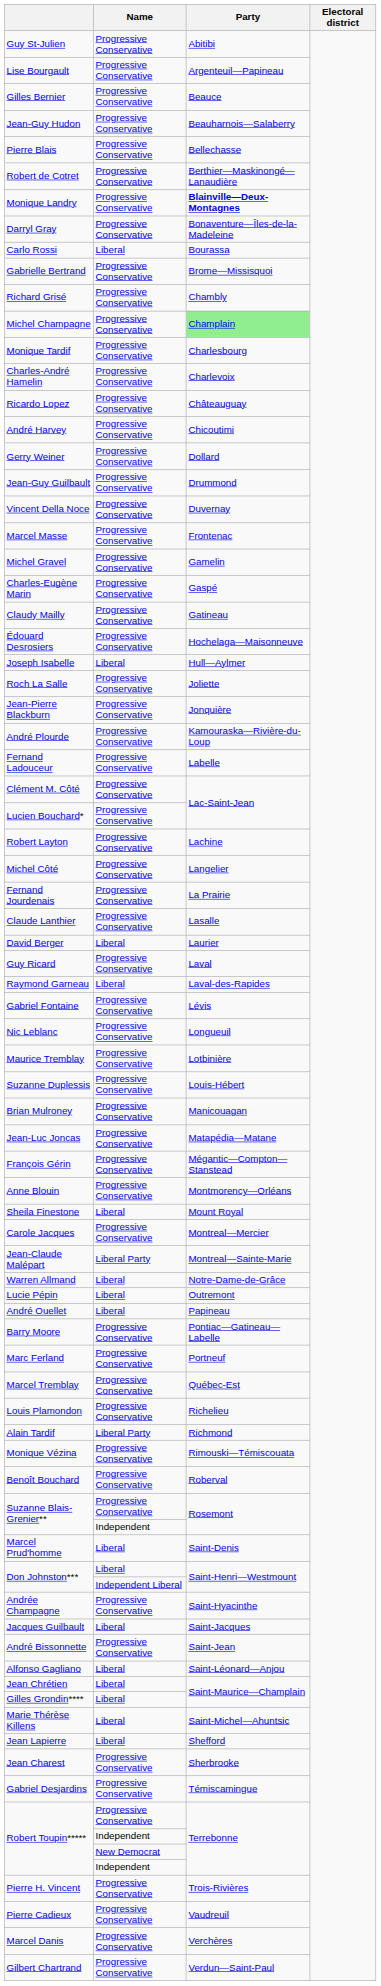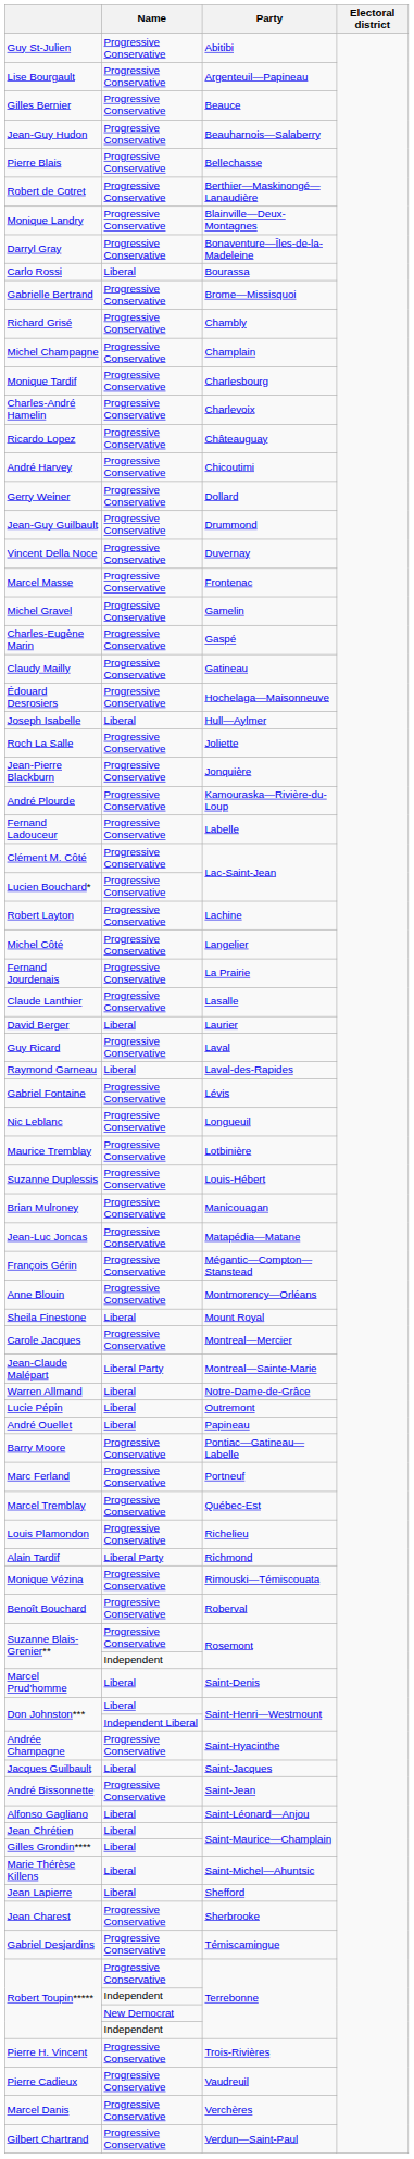Monique Landry | Party: bold -> normal
Michel Champagne | Party: lightgreen background -> no background
